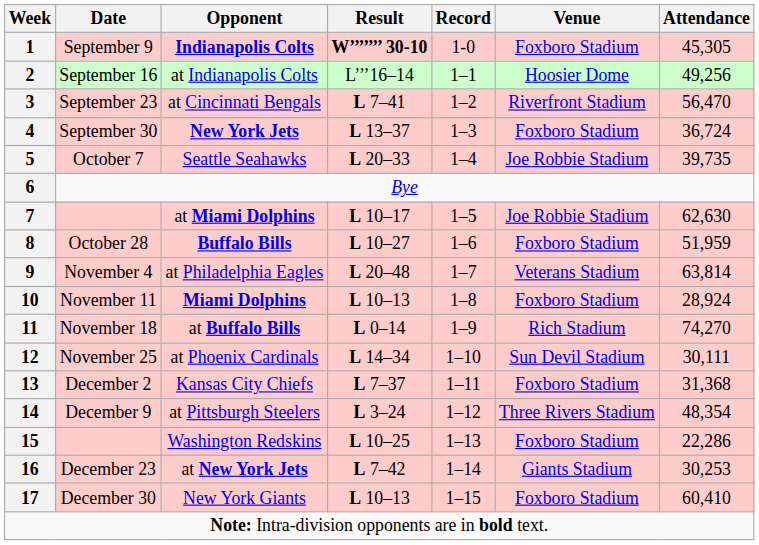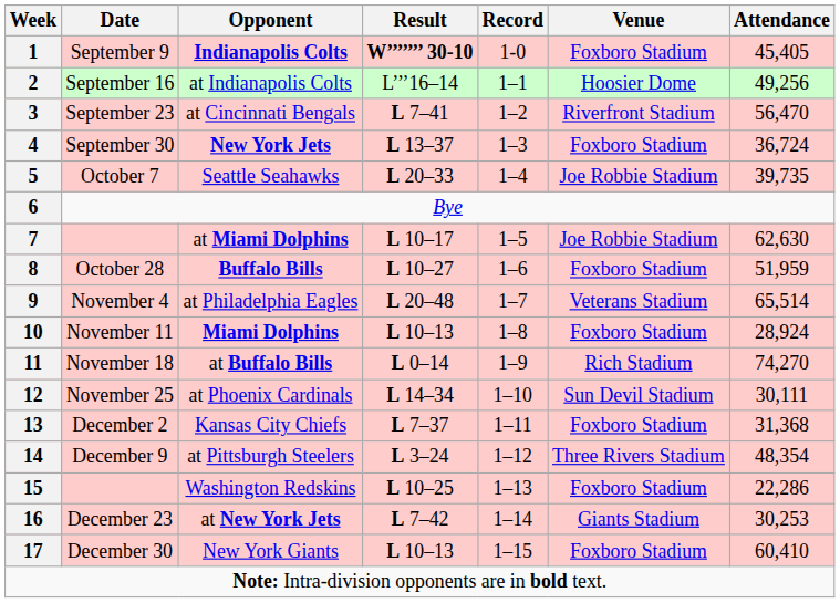1 | Attendance: 45,305 -> 45,405
9 | Attendance: 63,814 -> 65,514
